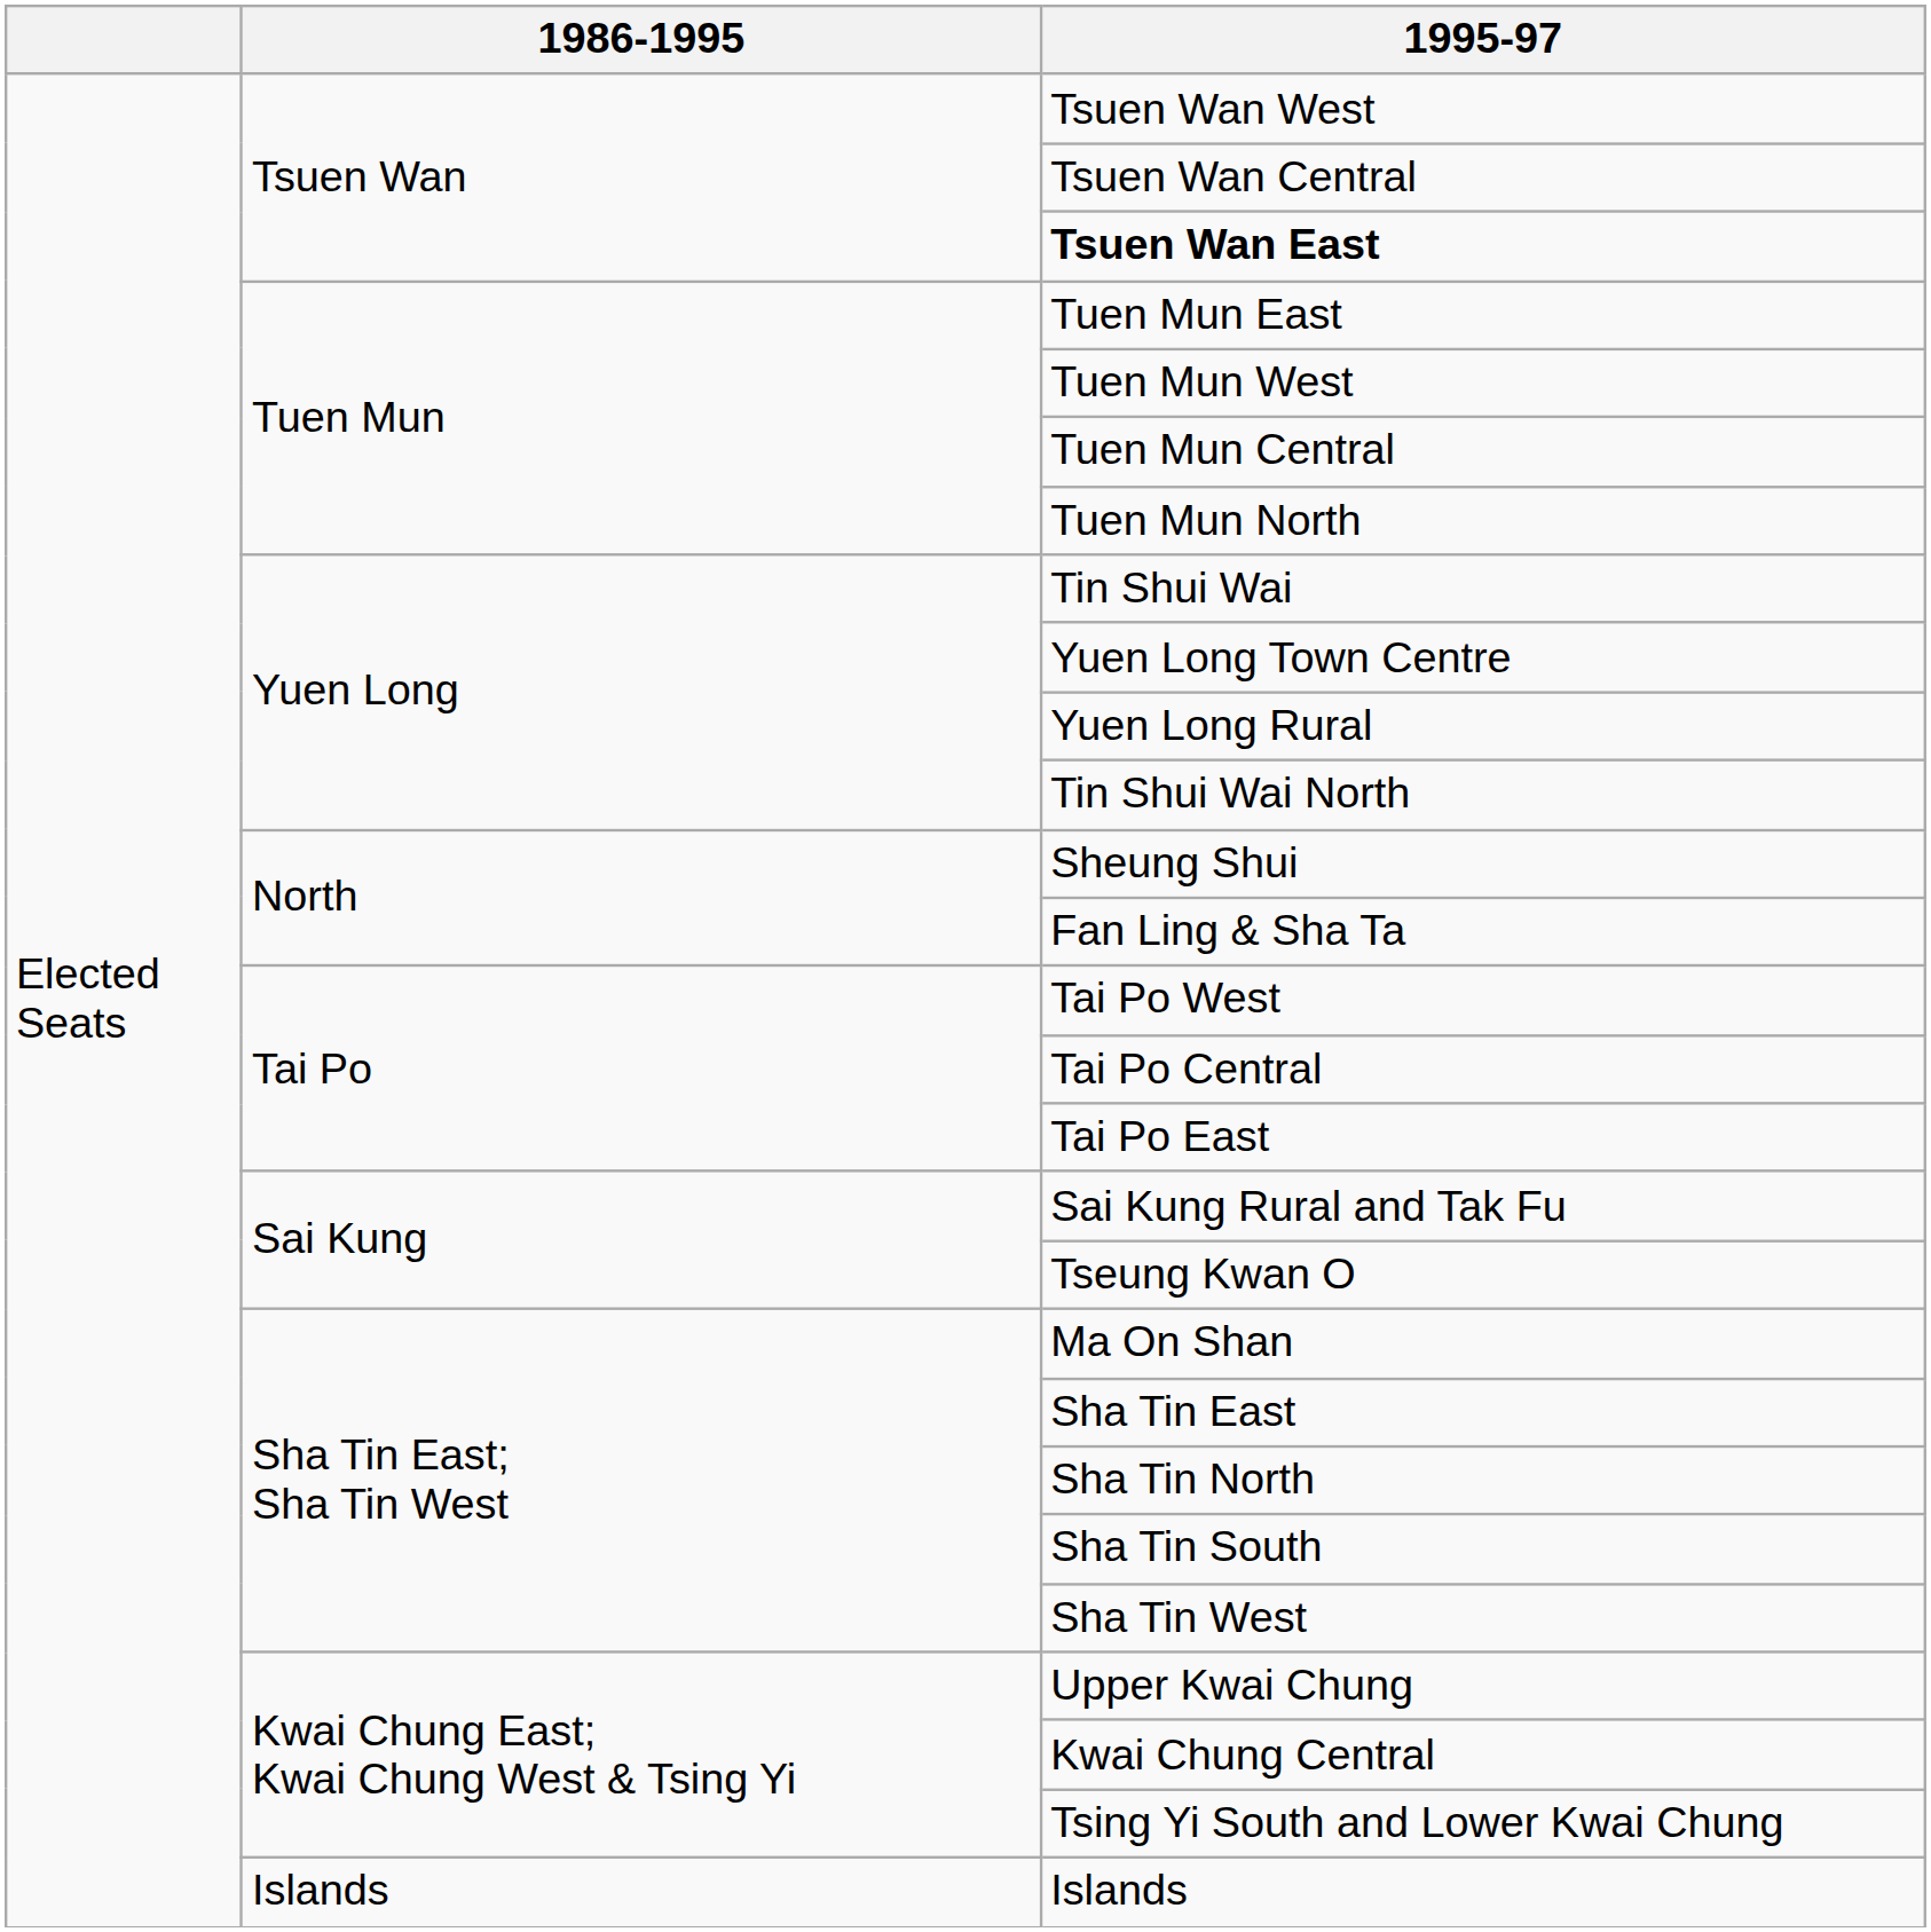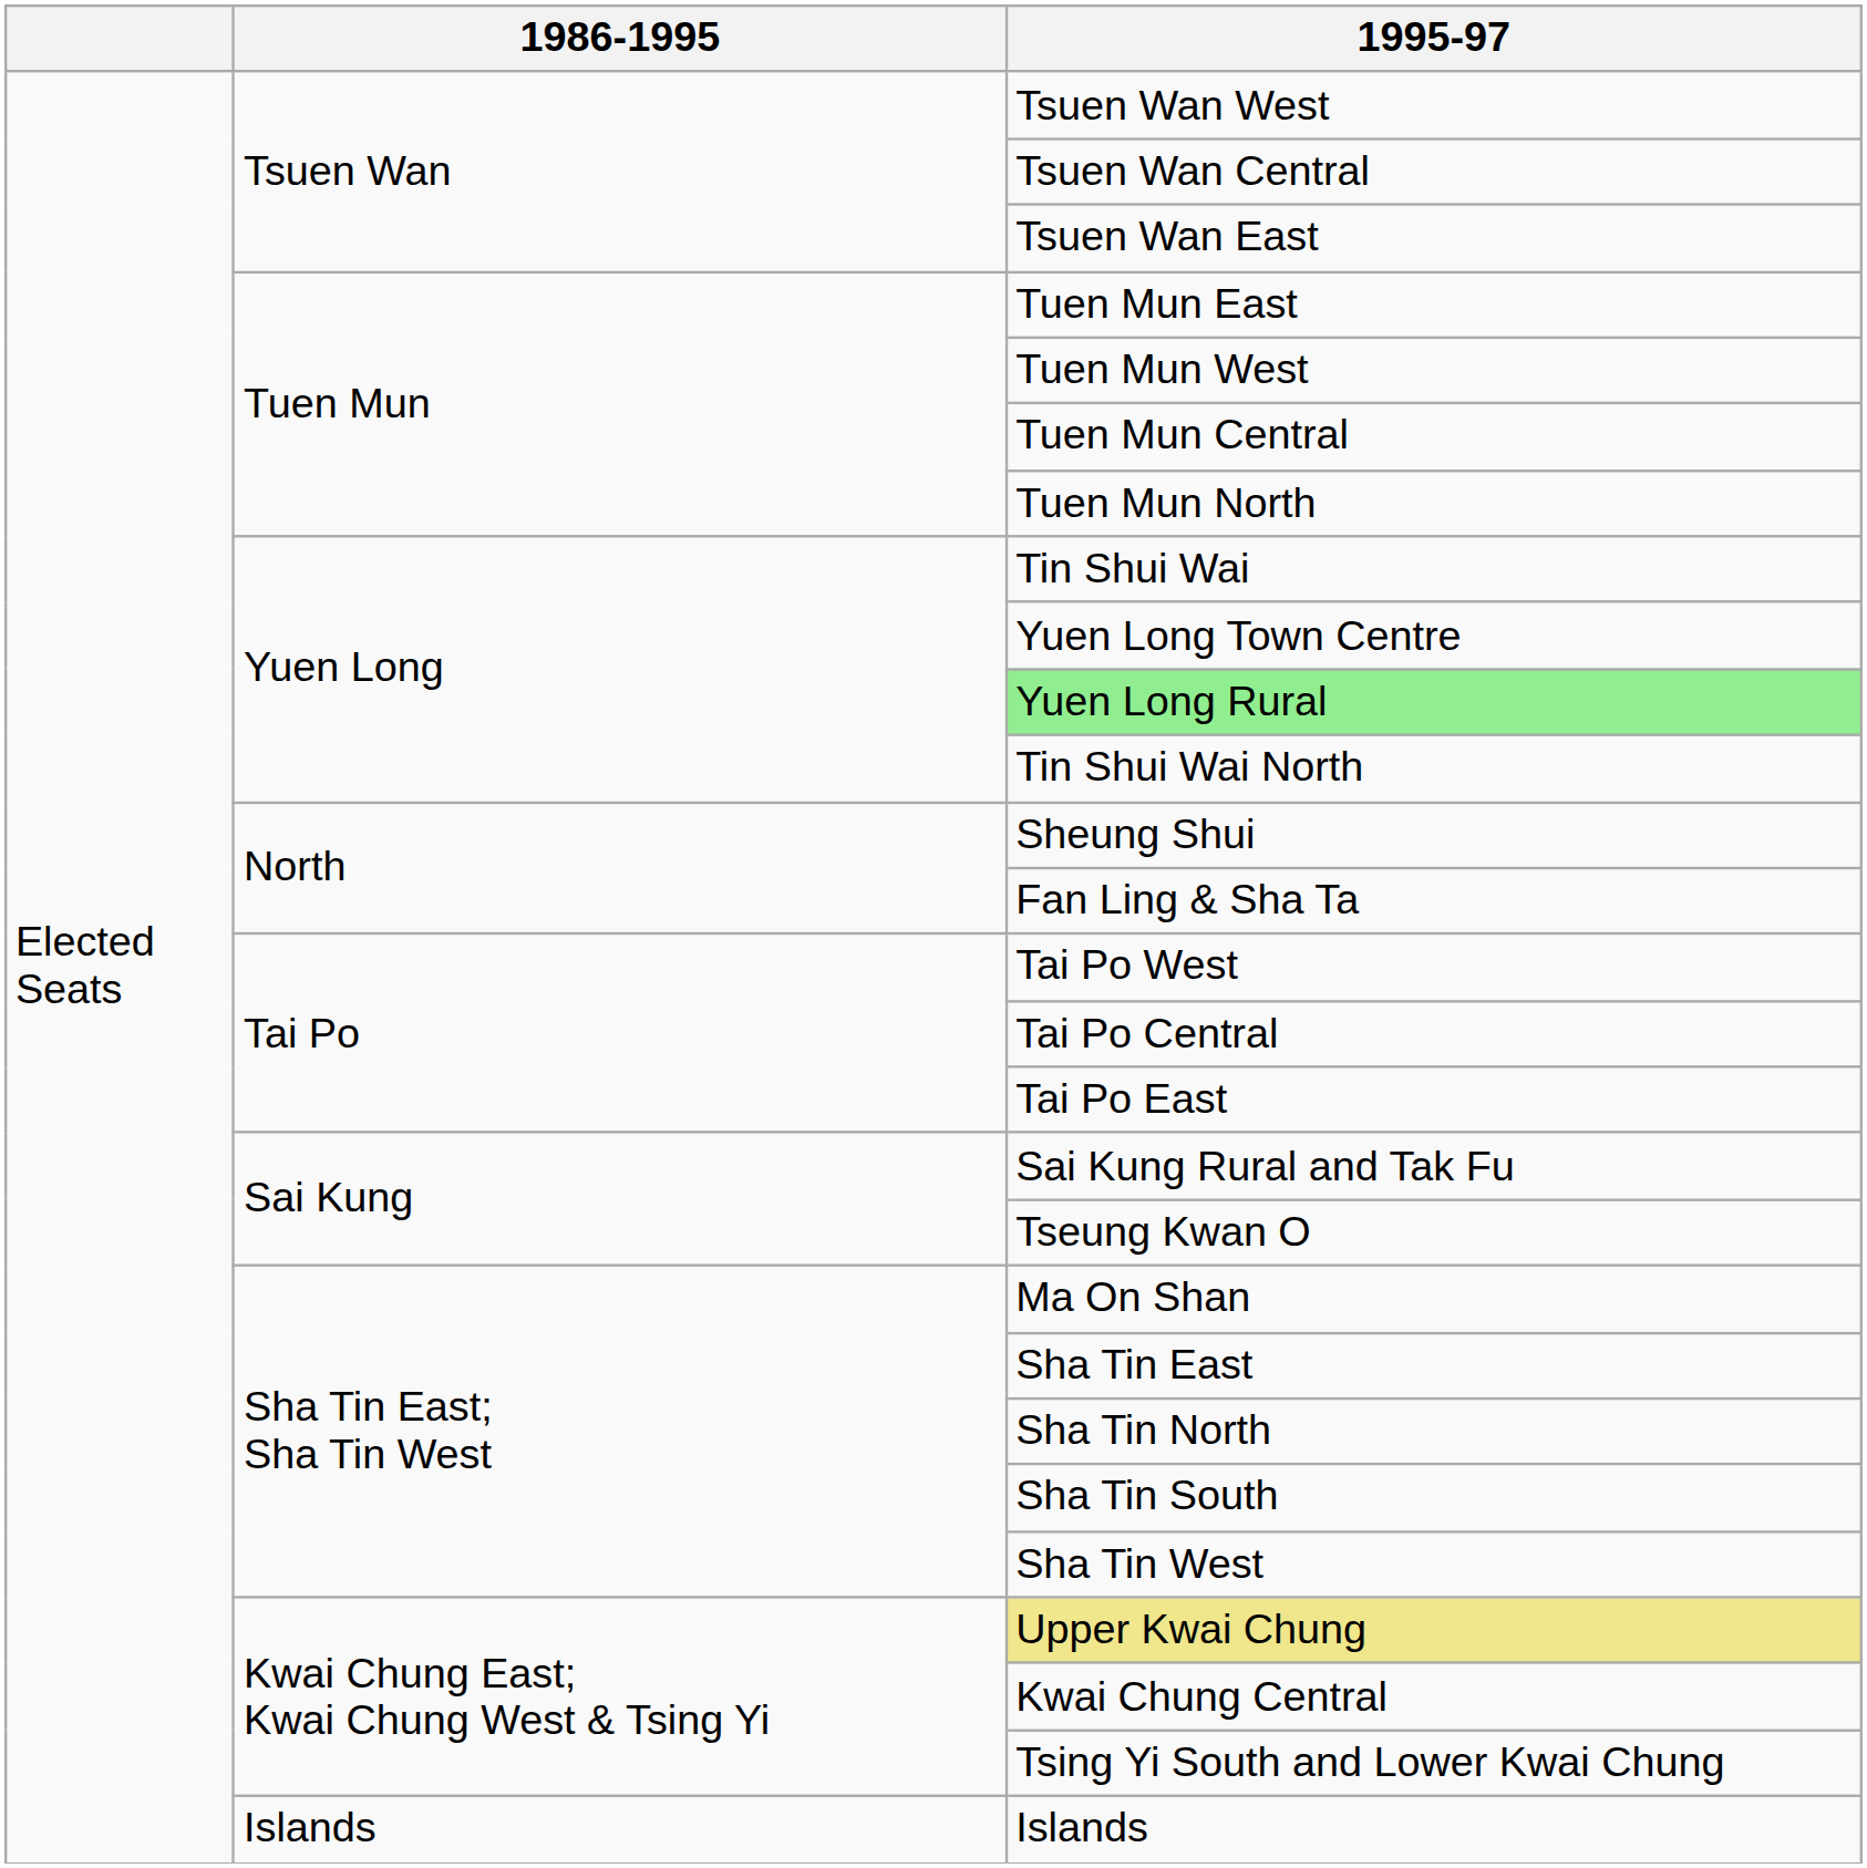Tsuen Wan East | 1995-97: bold -> normal
Yuen Long Rural | 1995-97: no background -> lightgreen background
Upper Kwai Chung | 1995-97: no background -> khaki background
